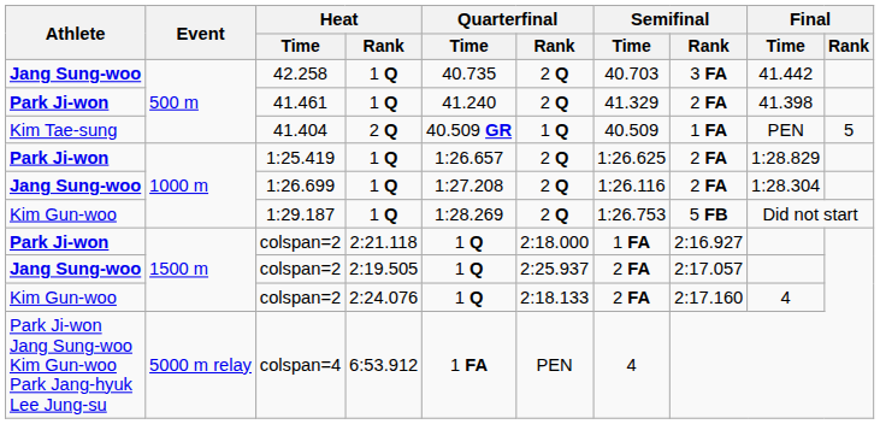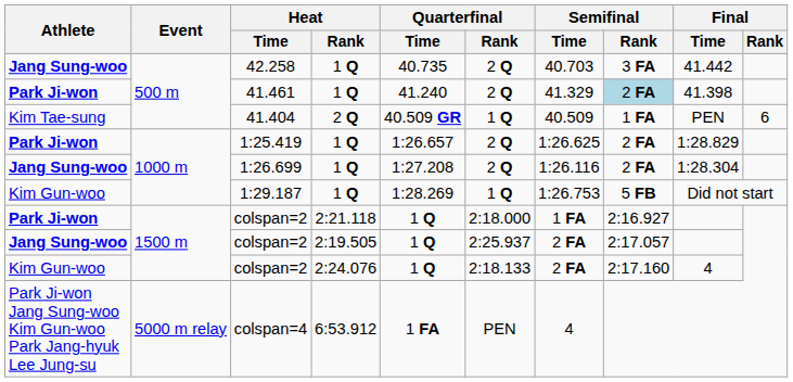41.461 | Semifinal / Rank: no background -> lightblue background
41.404 | Final / Rank: 5 -> 6
1:29.187 | Quarterfinal / Rank: 2 Q -> 1 Q
